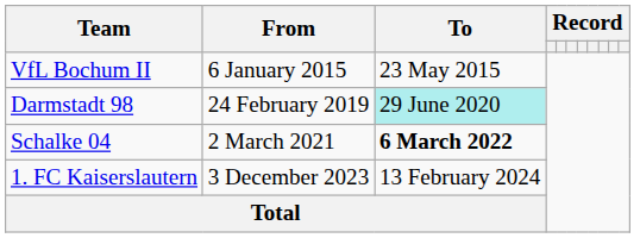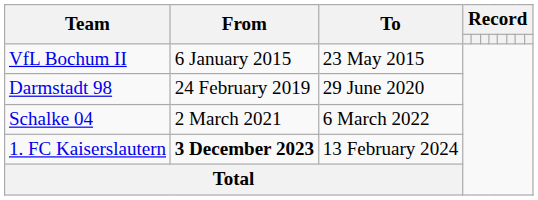Darmstadt 98 | To: paleturquoise background -> no background
Schalke 04 | To: bold -> normal
1. FC Kaiserslautern | From: normal -> bold
